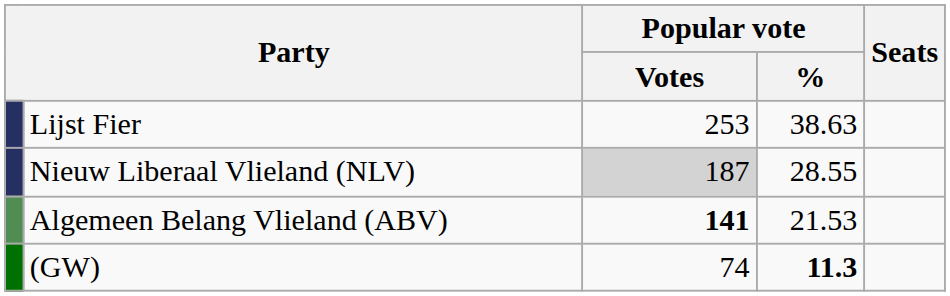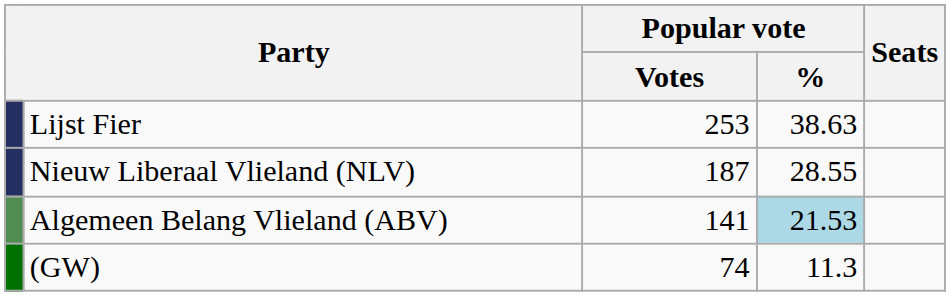Nieuw Liberaal Vlieland (NLV) | Popular vote / Votes: lightgrey background -> no background
Algemeen Belang Vlieland (ABV) | Popular vote / Votes: bold -> normal
Algemeen Belang Vlieland (ABV) | Popular vote / %: no background -> lightblue background
(GW) | Popular vote / %: bold -> normal
